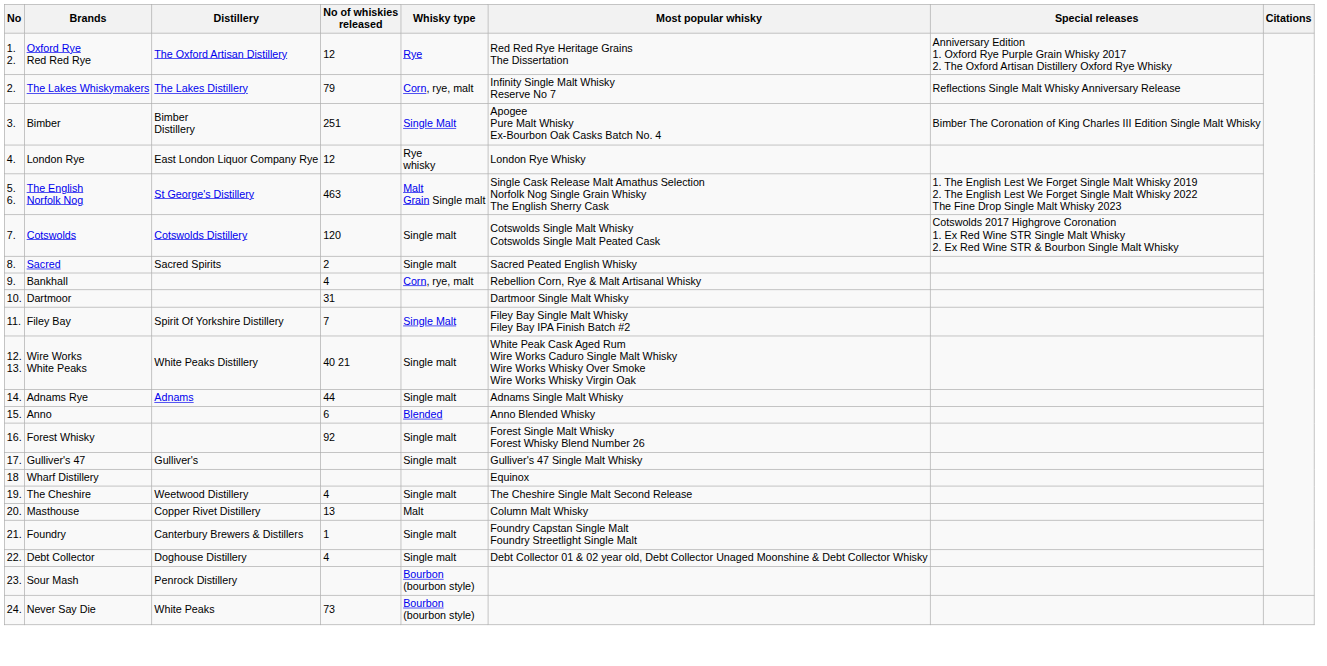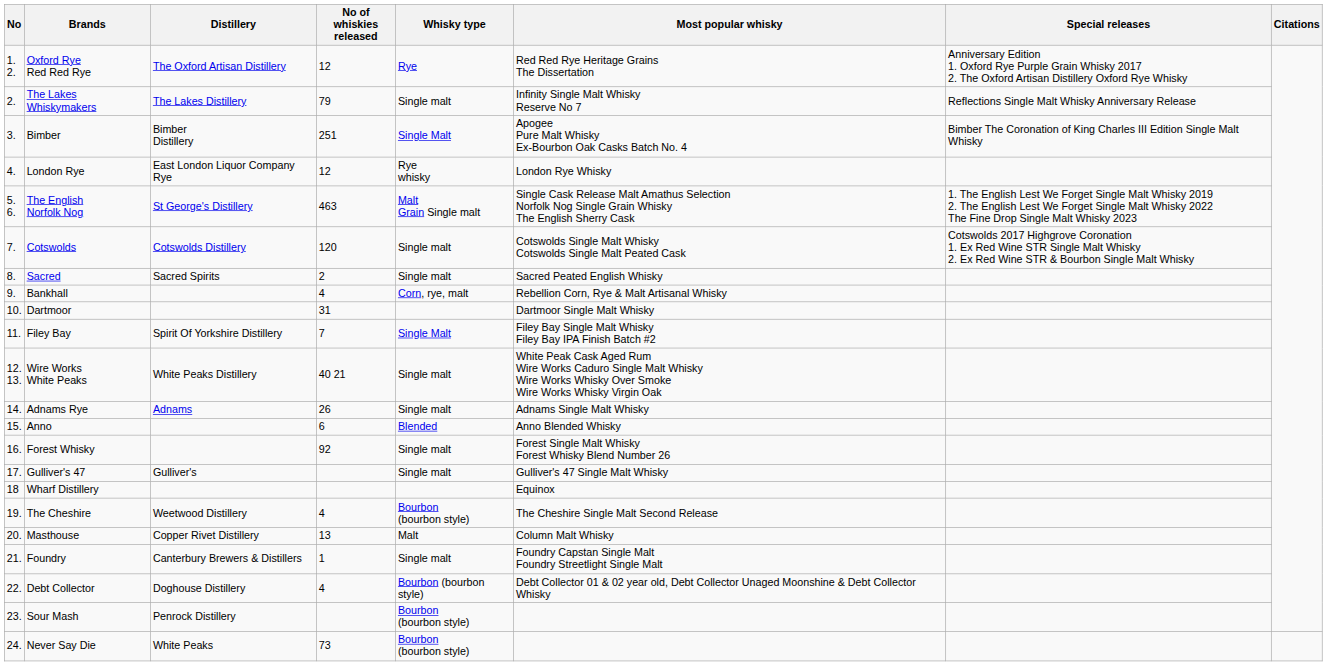The Lakes Whiskymakers | Whisky type: Corn, rye, malt -> Single malt
Adnams Rye | No of whiskies released: 44 -> 26
The Cheshire | Whisky type: Single malt -> Bourbon (bourbon style)
Debt Collector | Whisky type: Single malt -> Bourbon (bourbon style)
